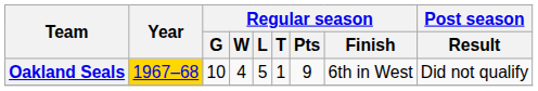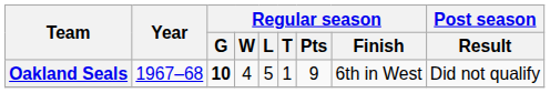Oakland Seals | Year: gold background -> no background
Oakland Seals | Regular season / G: normal -> bold
